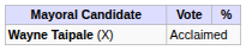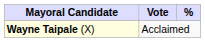Wayne Taipale (X) | Mayoral Candidate: no background -> lightyellow background
